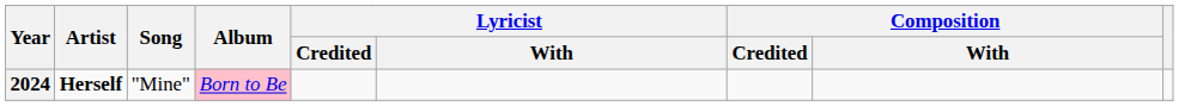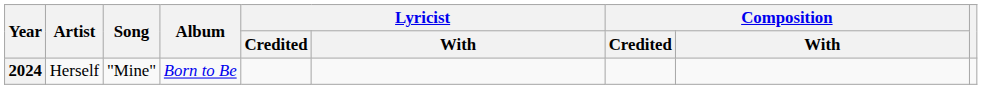2024 | Artist: bold -> normal
2024 | Album: pink background -> no background
